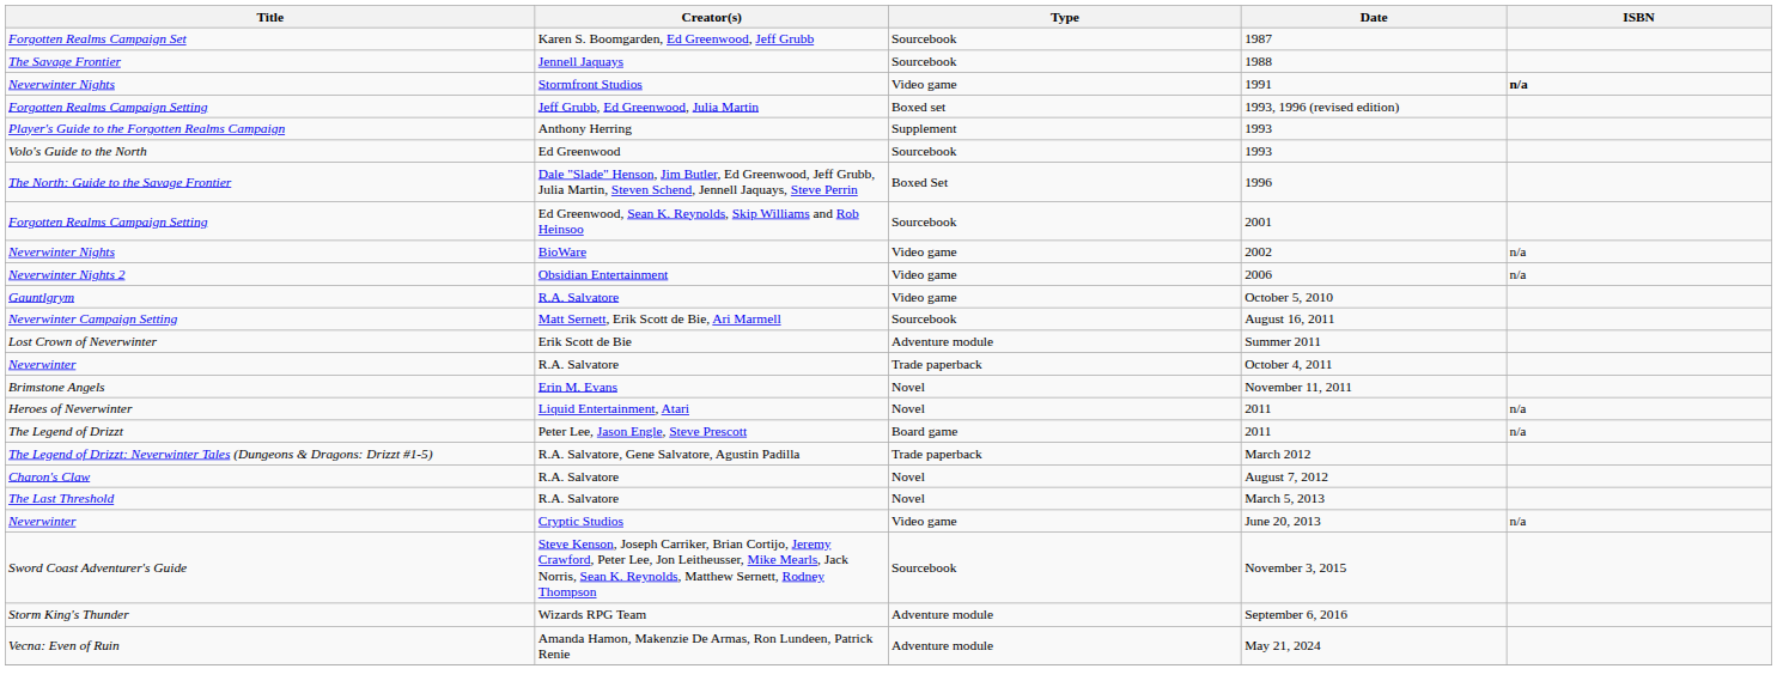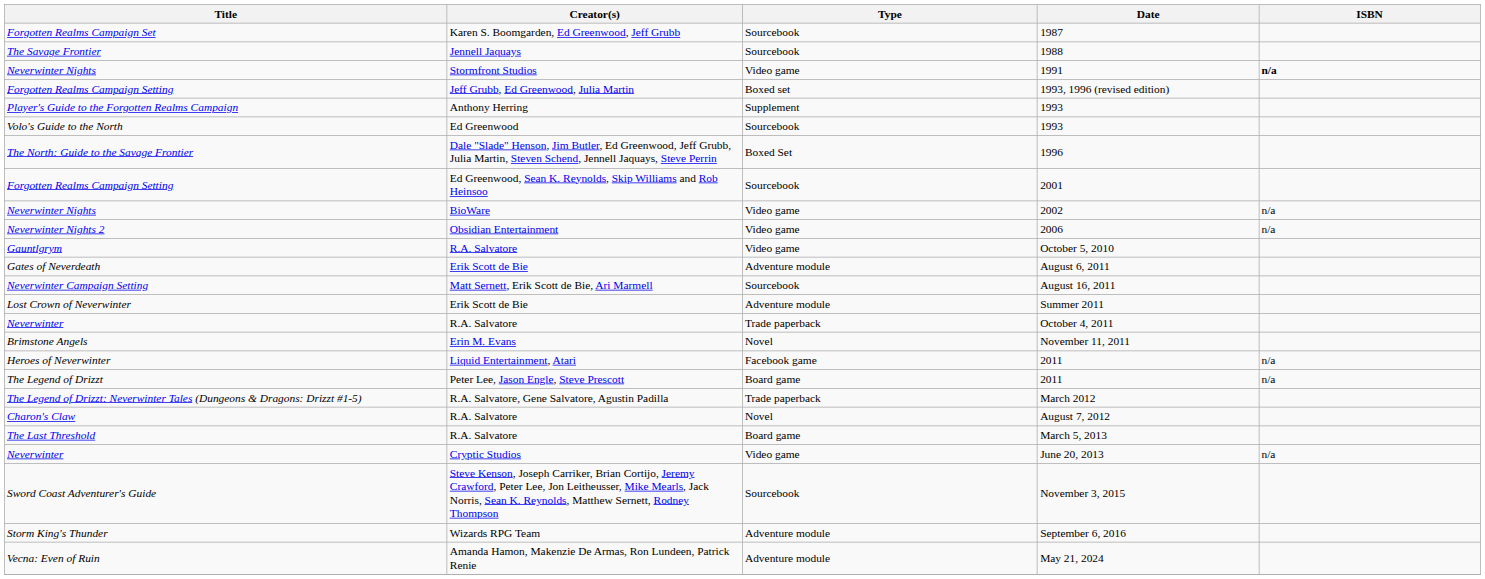+ row: Gates of Neverdeath | Erik Scott de Bie | Adventure module | August 6, 2011
Heroes of Neverwinter / 2011 | Type: Novel -> Facebook game
March 5, 2013 | Type: Novel -> Board game
